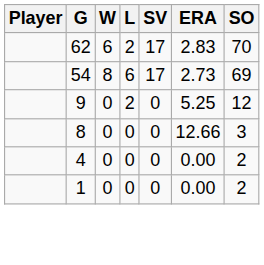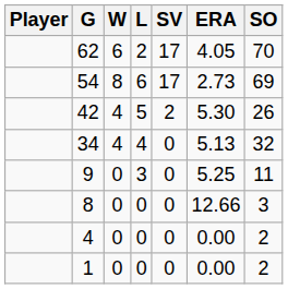62 | ERA: 2.83 -> 4.05
+ row: 42 | 4 | 5 | 2 | 5.30 | 26
+ row: 34 | 4 | 4 | 0 | 5.13 | 32
9 | L: 2 -> 3
9 | SO: 12 -> 11
